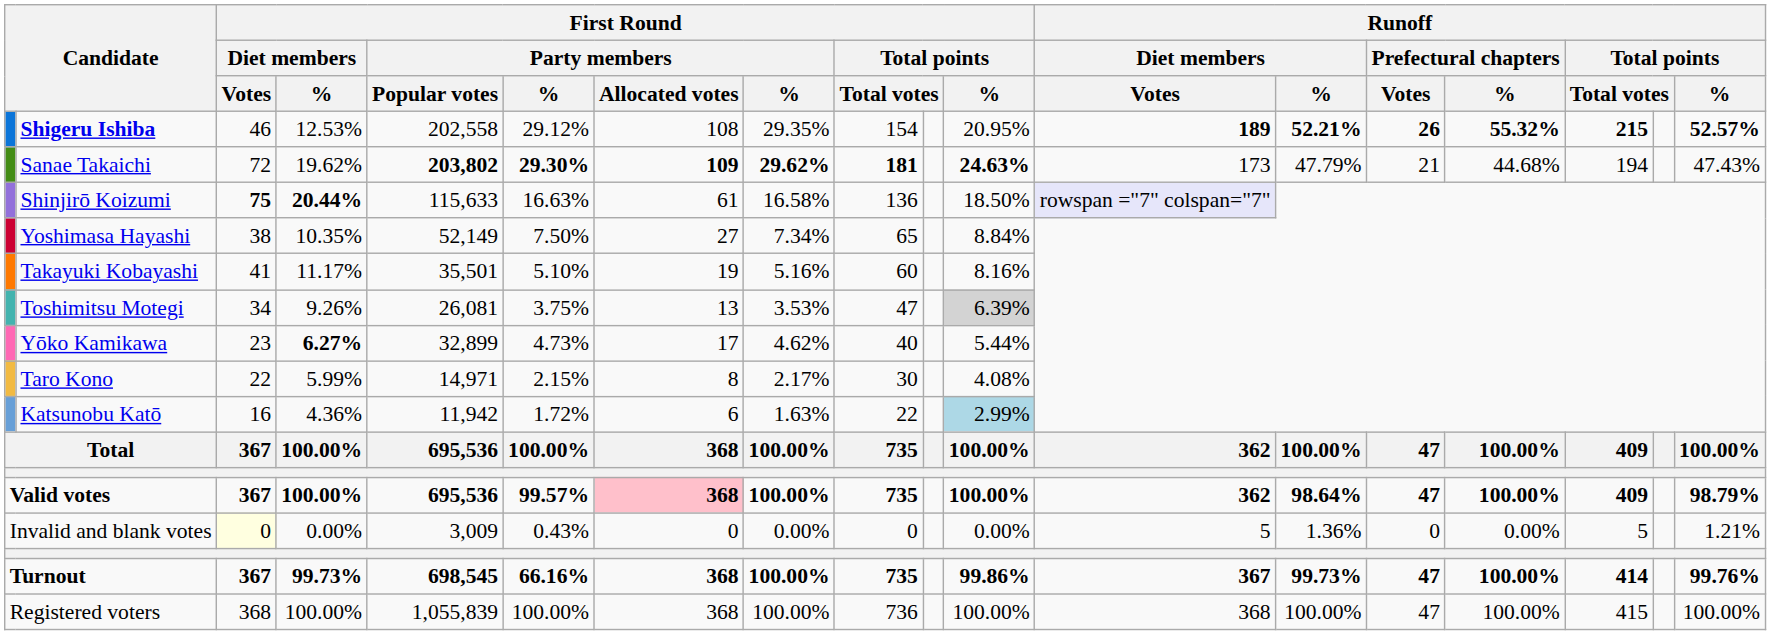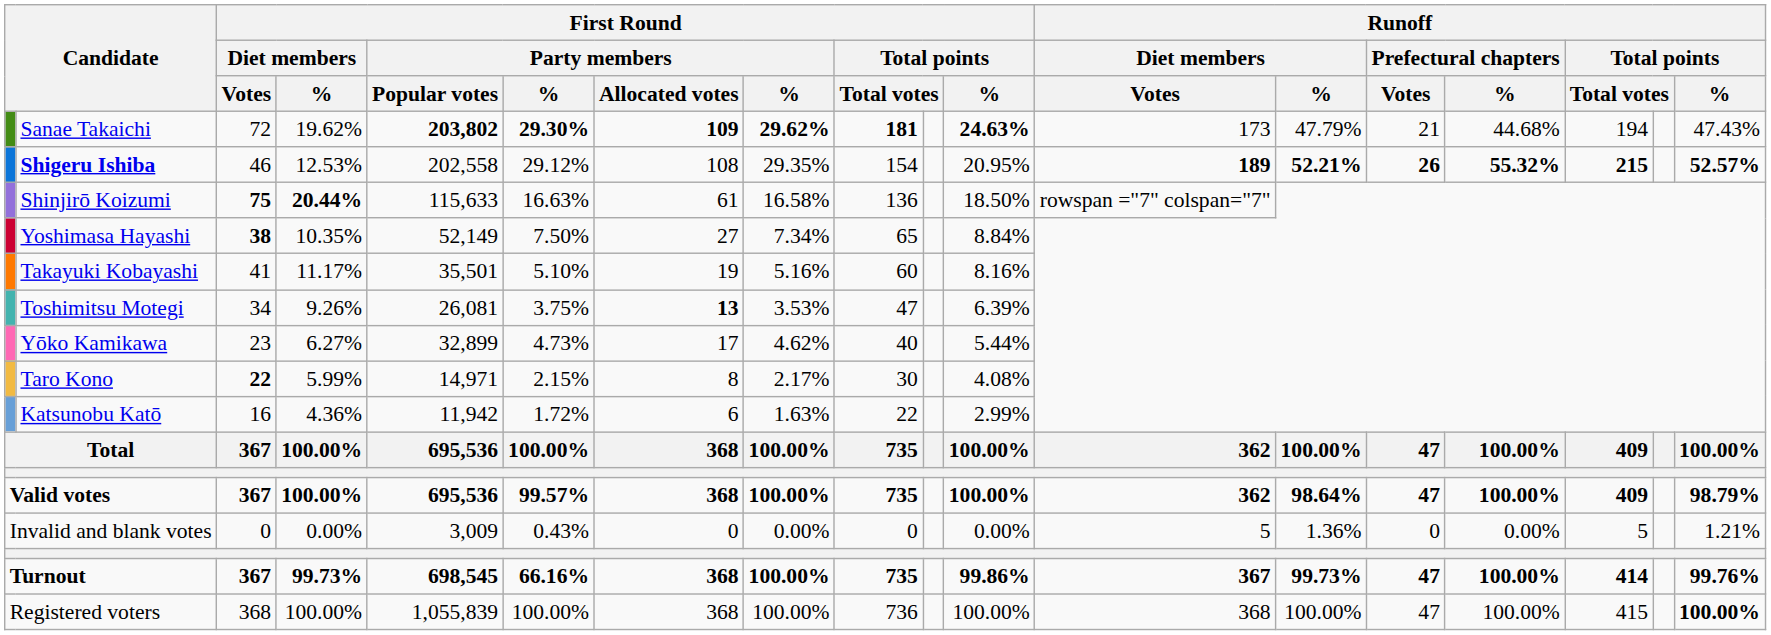rows swapped: Shigeru Ishiba <-> Sanae Takaichi
Shinjirō Koizumi | Runoff / Diet members / Votes: lavender background -> no background
Yoshimasa Hayashi | First Round / Diet members / Votes: normal -> bold
Toshimitsu Motegi | First Round / Party members / Allocated votes: normal -> bold
Toshimitsu Motegi | First Round / Total points / %: lightgrey background -> no background
Yōko Kamikawa | First Round / Diet members / %: bold -> normal
Taro Kono | First Round / Diet members / Votes: normal -> bold
Katsunobu Katō | First Round / Total points / %: lightblue background -> no background
Valid votes | First Round / Party members / Allocated votes: pink background -> no background
Invalid and blank votes | First Round / Diet members / Votes: lightyellow background -> no background
Registered voters | Runoff / Total points / %: normal -> bold
